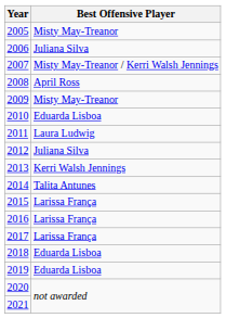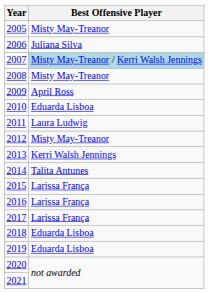2007 | Best Offensive Player: no background -> lightblue background
2008 | Best Offensive Player: April Ross -> Misty May-Treanor
2009 | Best Offensive Player: Misty May-Treanor -> April Ross
2012 | Best Offensive Player: Juliana Silva -> Misty May-Treanor
